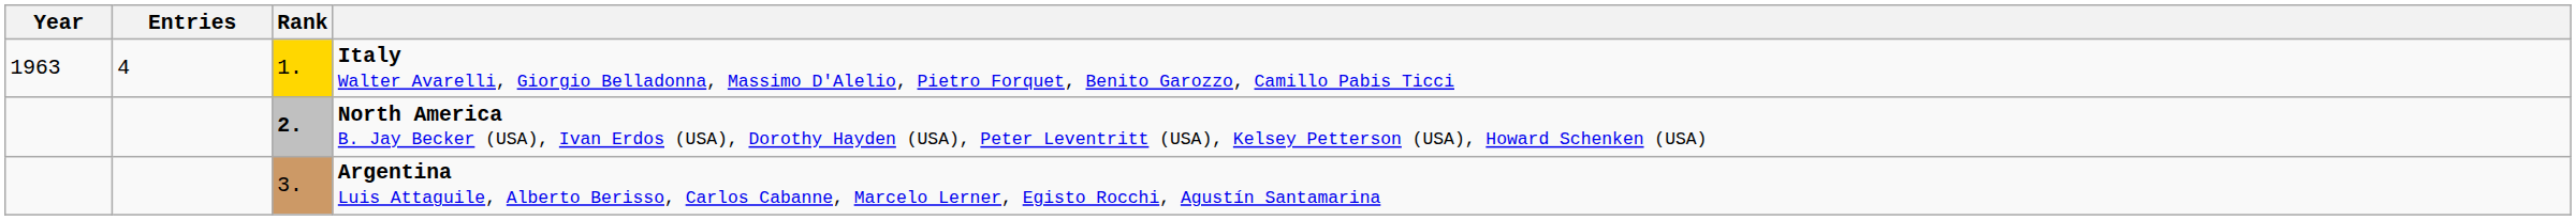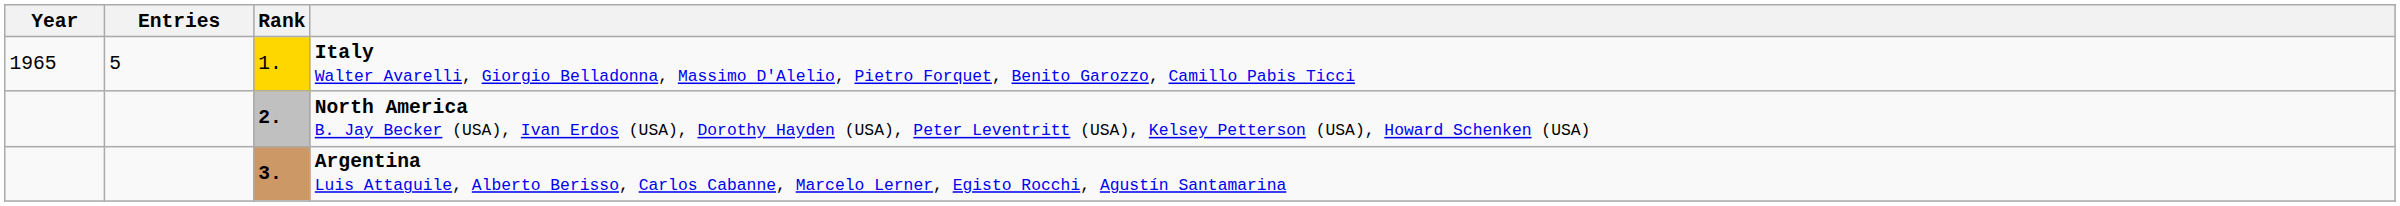row 2 | Year: 1963 -> 1965
row 2 | Entries: 4 -> 5
row 4 | Rank: normal -> bold
